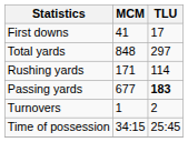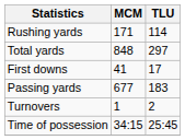rows swapped: First downs <-> Rushing yards
Passing yards | TLU: bold -> normal
